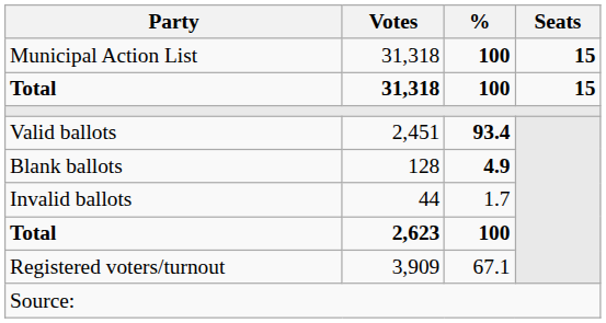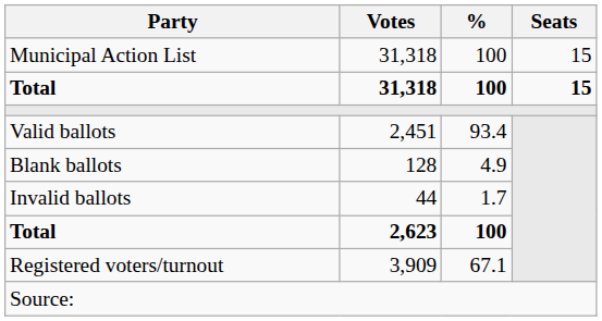Municipal Action List | %: bold -> normal
Municipal Action List | Seats: bold -> normal
Valid ballots | %: bold -> normal
Blank ballots | %: bold -> normal
